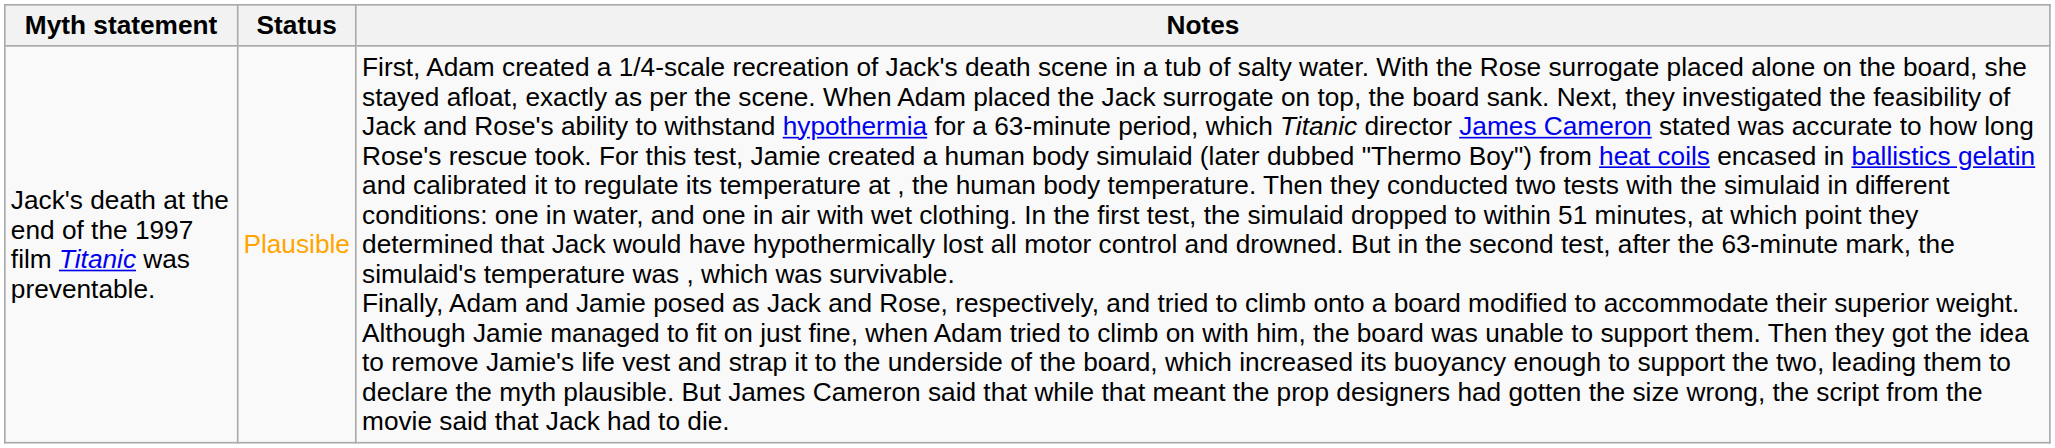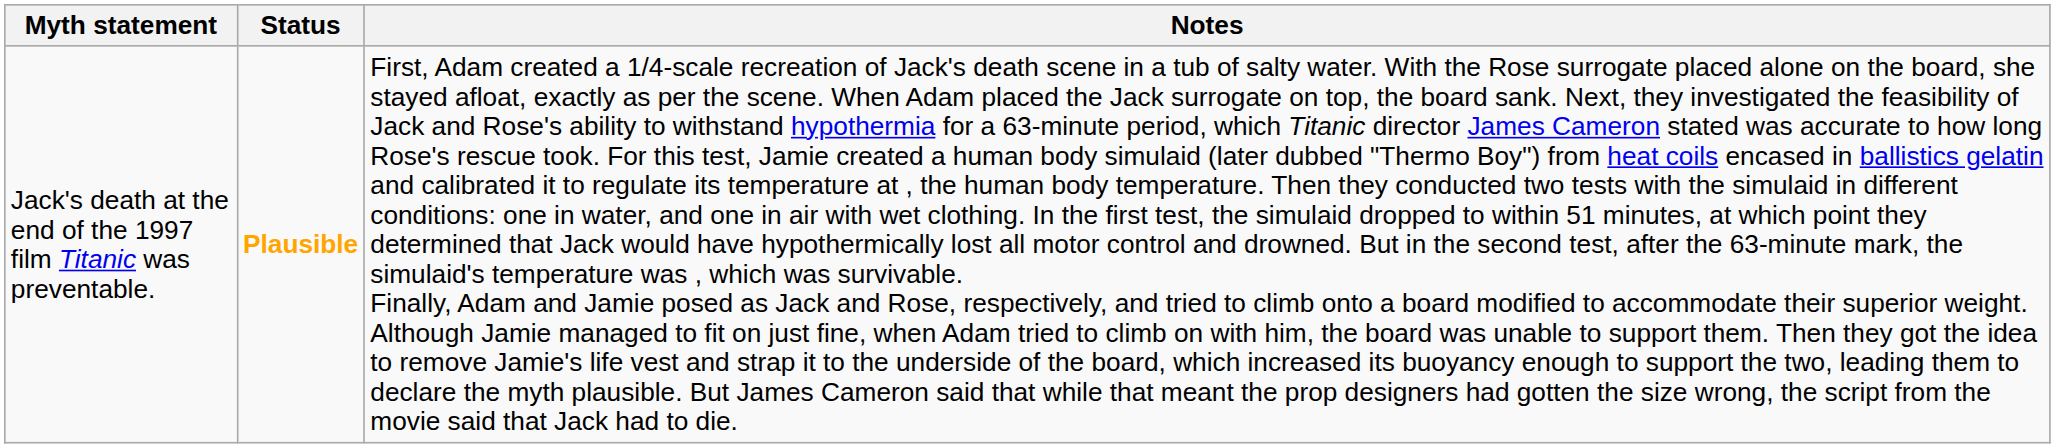row 2 | Status: normal -> bold
